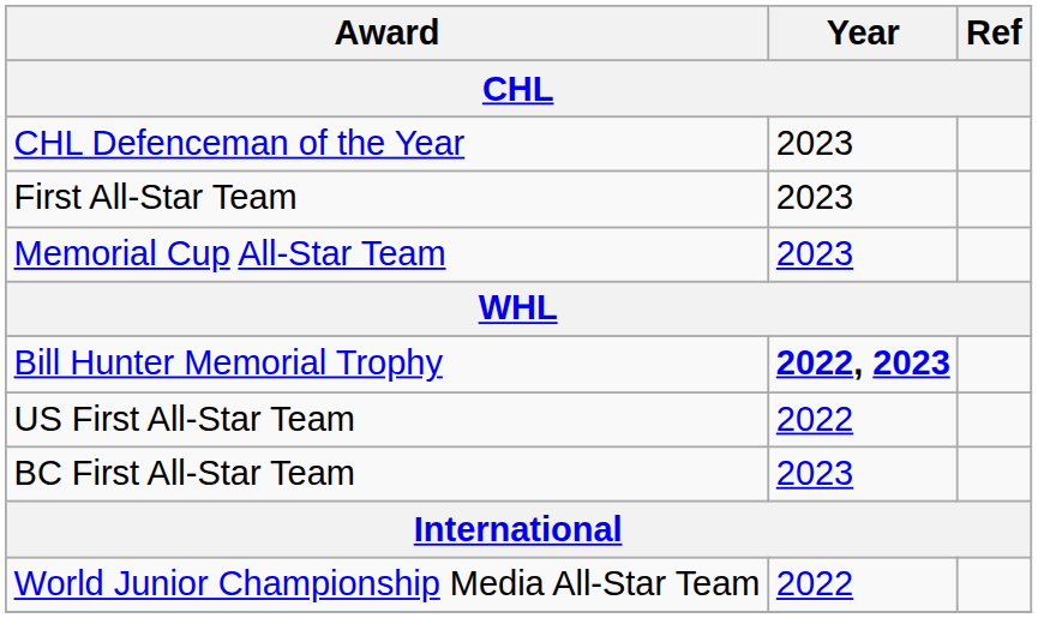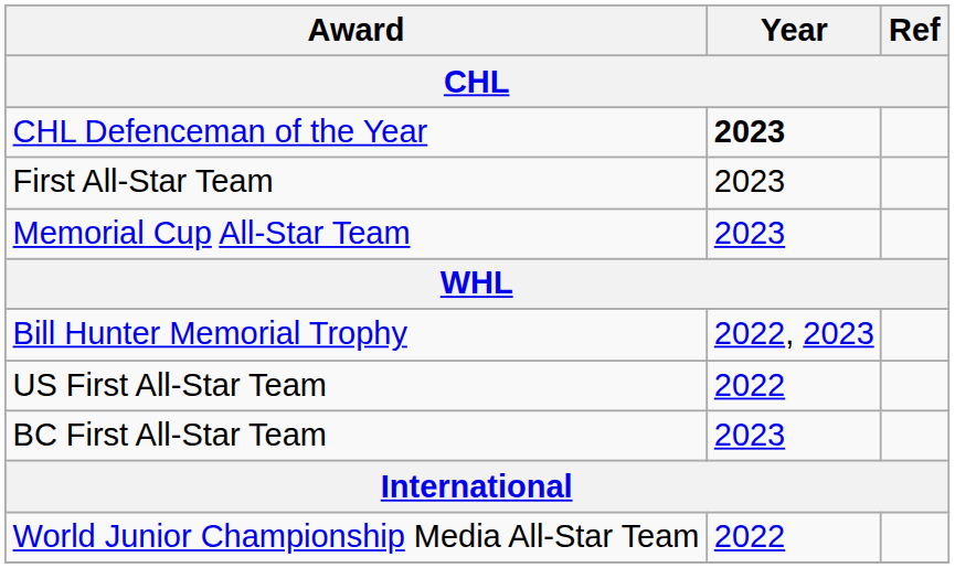CHL Defenceman of the Year | Year: normal -> bold
Bill Hunter Memorial Trophy | Year: bold -> normal
